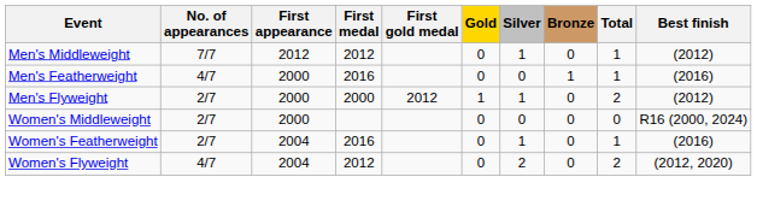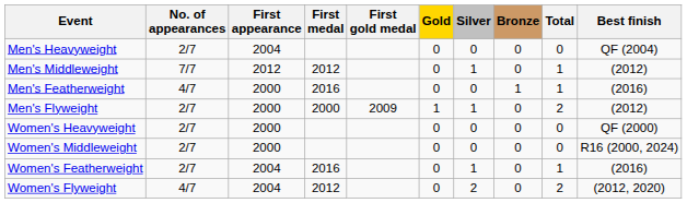+ row: Men's Heavyweight | 2/7 | 2004 | 0 | 0 | 0 | 0 | QF (2004)
Men's Flyweight | First gold medal: 2012 -> 2009
+ row: Women's Heavyweight | 2/7 | 2000 | 0 | 0 | 0 | 0 | QF (2000)
